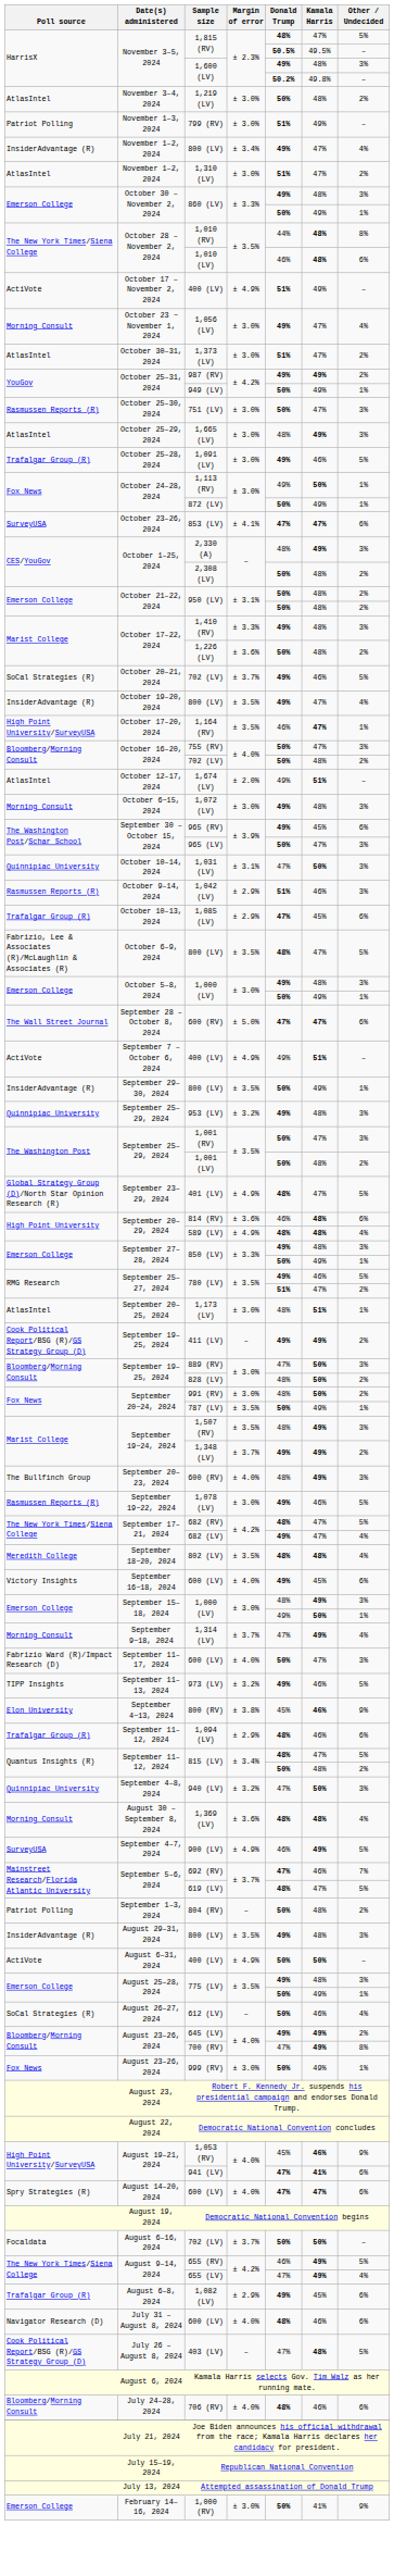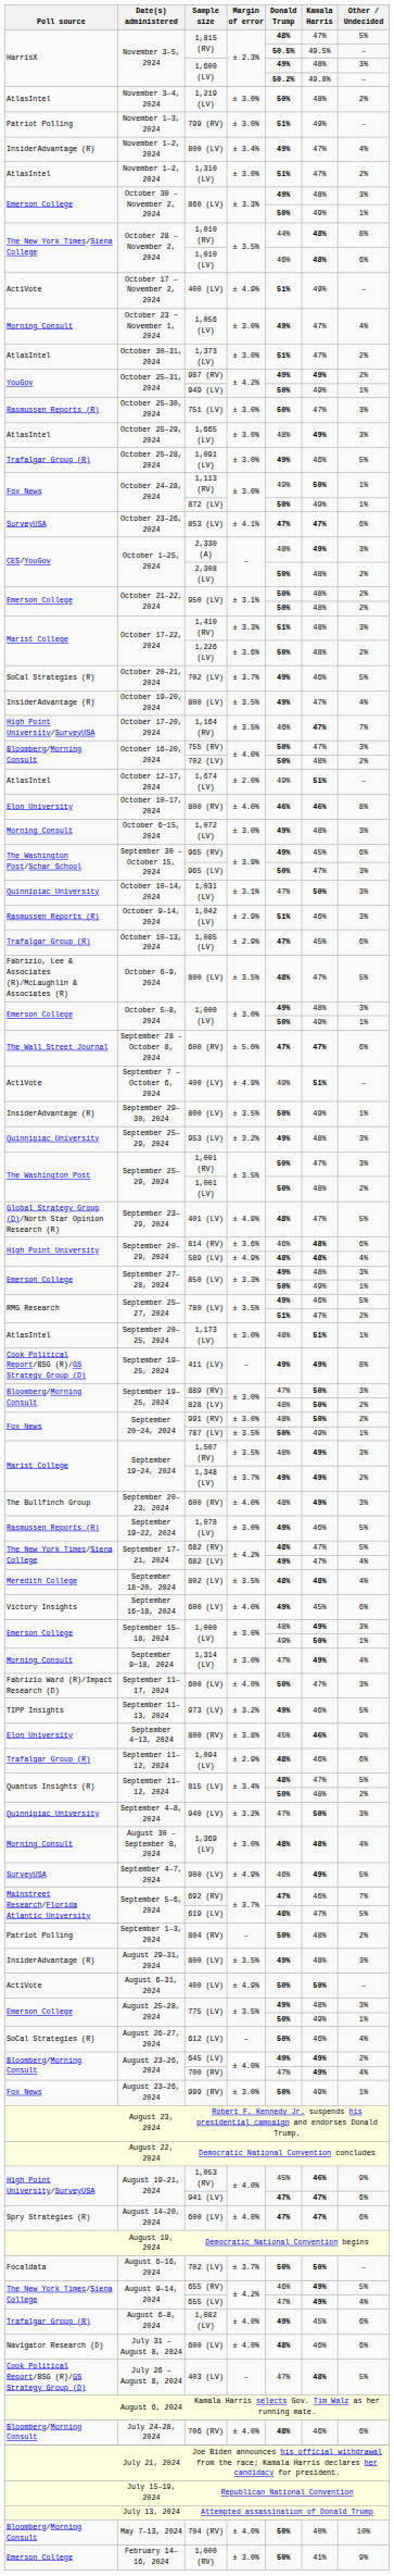1,410 (RV) | Donald Trump: 49% -> 51%
1,164 (RV) | Other / Undecided: 1% -> 7%
+ row: Elon University | October 10–17, 2024 | 800 (RV) | ± 4.0% | 46% | 46% | 8%
411 (LV) | Other / Undecided: 2% -> 8%
1,314 (LV) | Margin of error: ± 3.7% -> ± 3.0%
1,369 (LV) | Margin of error: ± 3.6% -> ± 3.0%
700 (RV) | Other / Undecided: 8% -> 4%
941 (LV) | Kamala Harris: 41% -> 47%
1,082 (LV) | Margin of error: ± 2.9% -> ± 4.0%
+ row: Bloomberg/Morning Consult | May 7–13, 2024 | 704 (RV) | ± 4.0% | 50% | 40% | 10%
